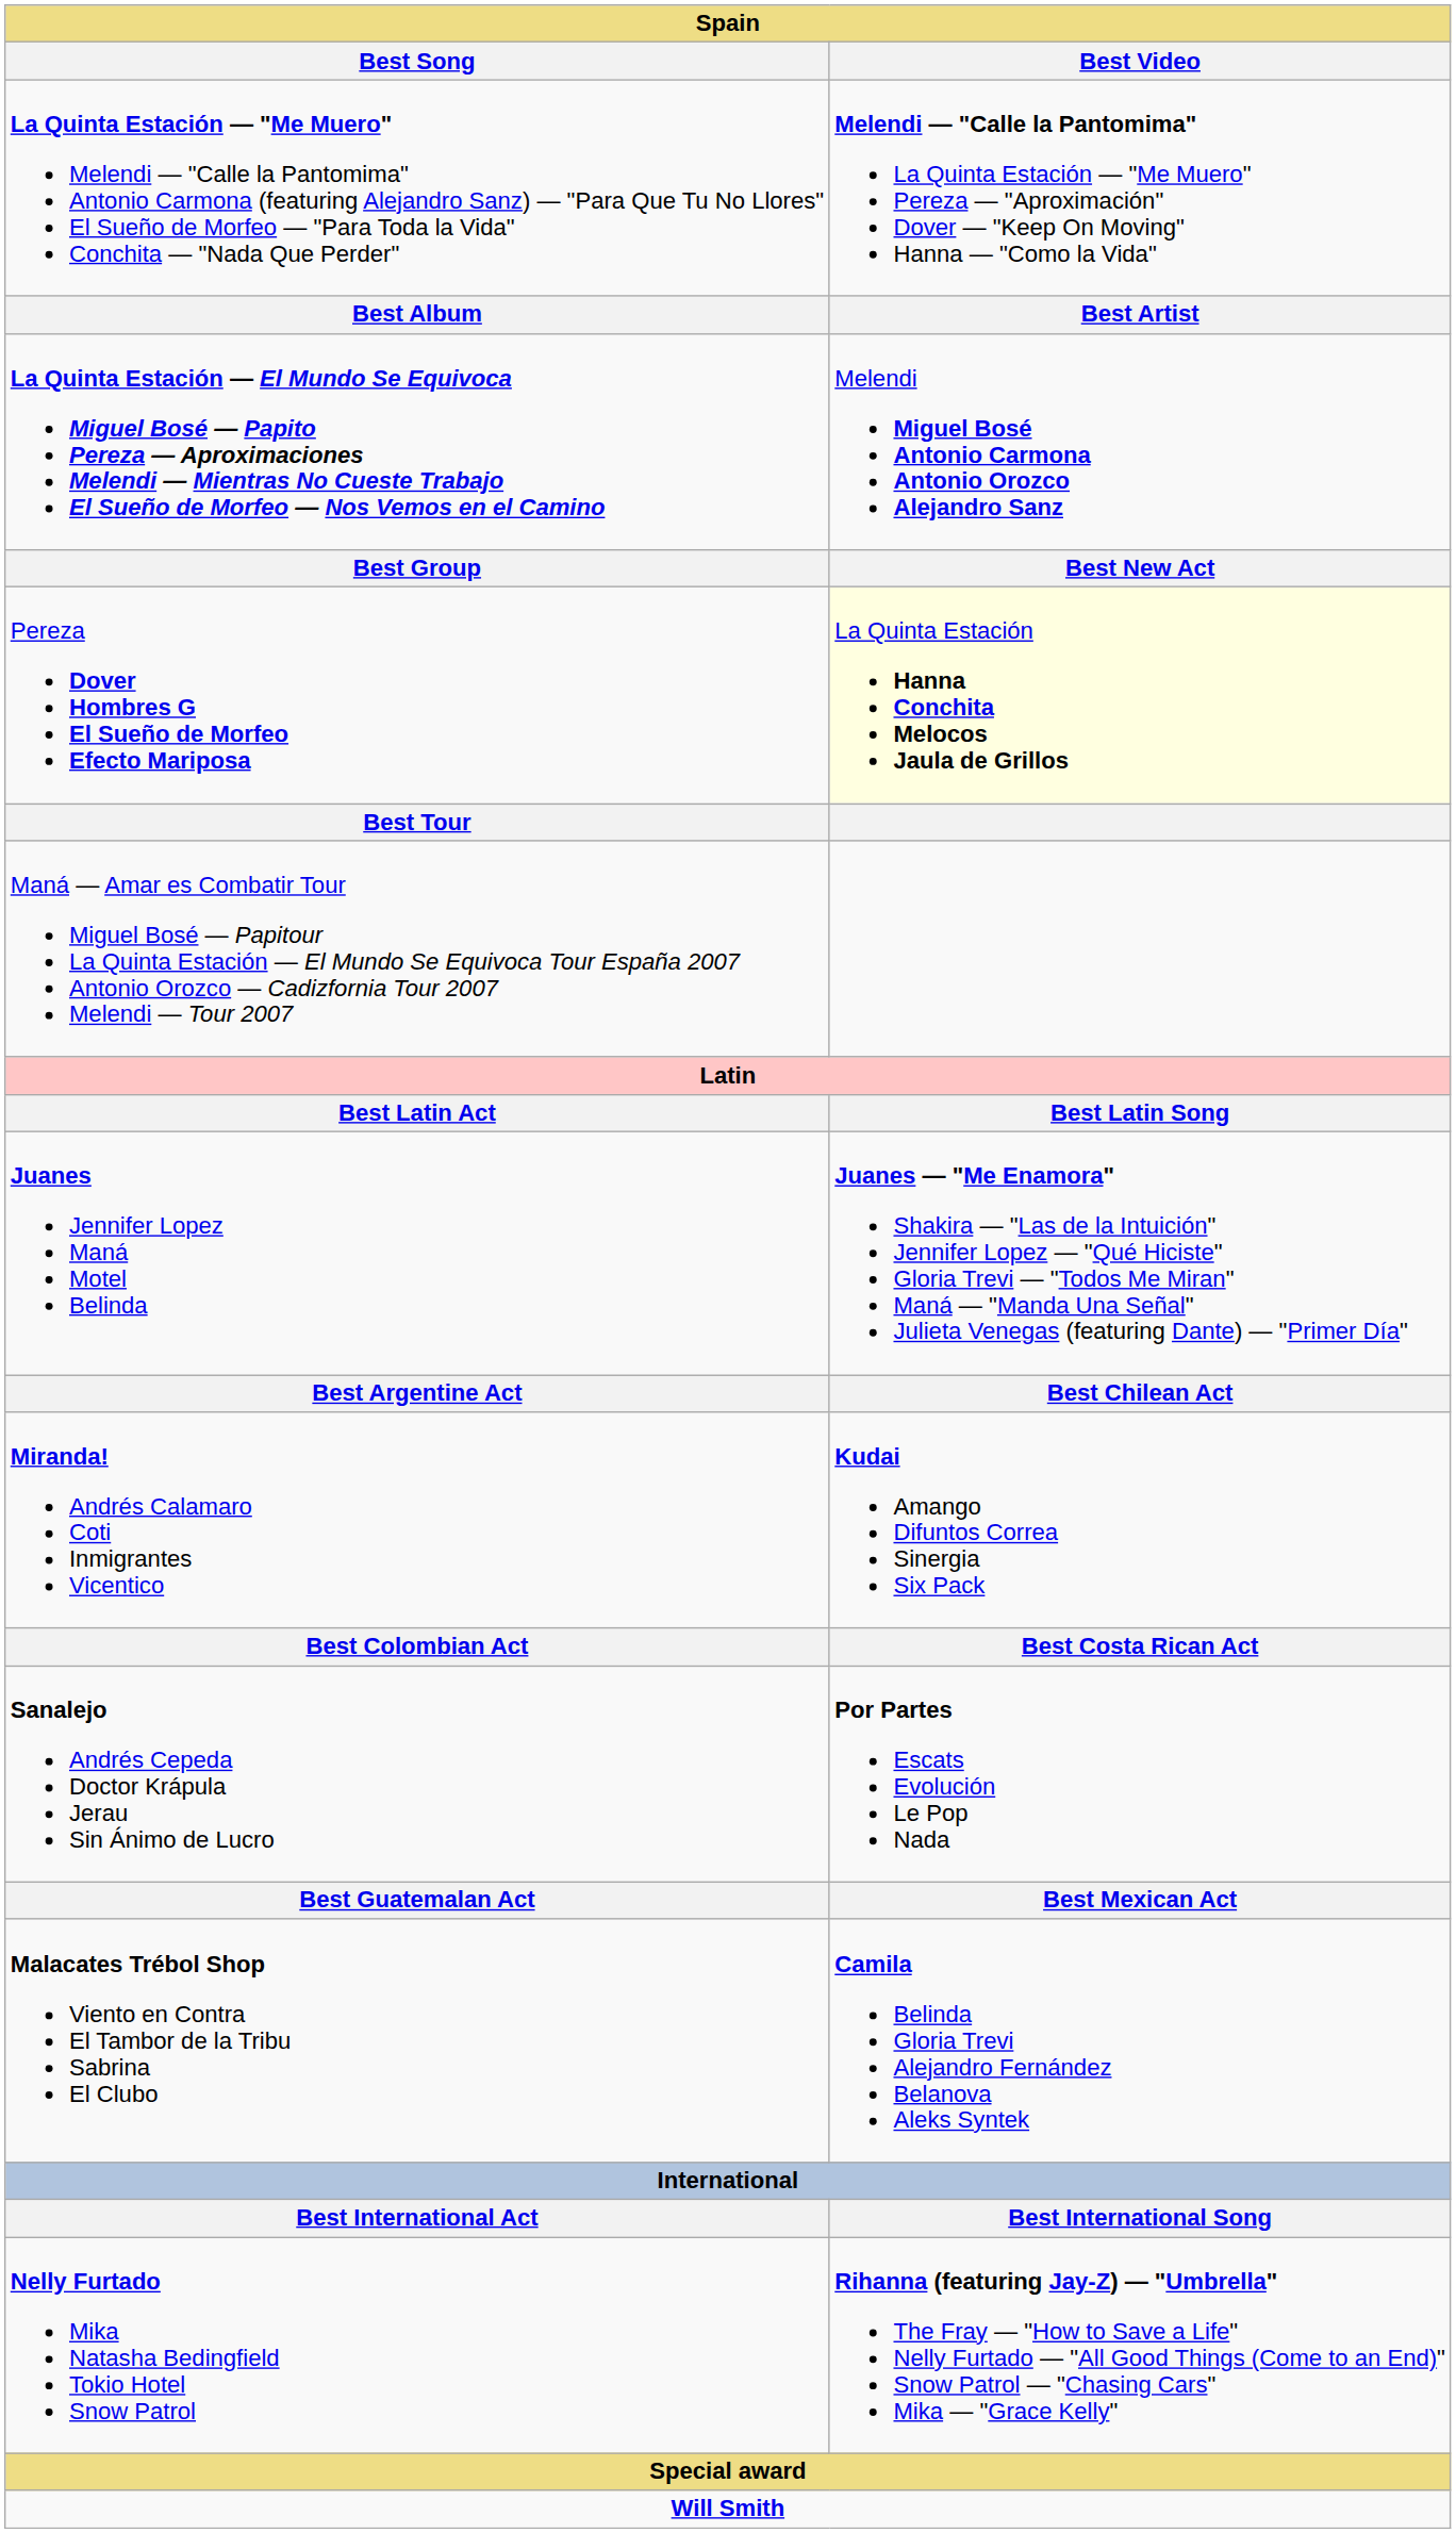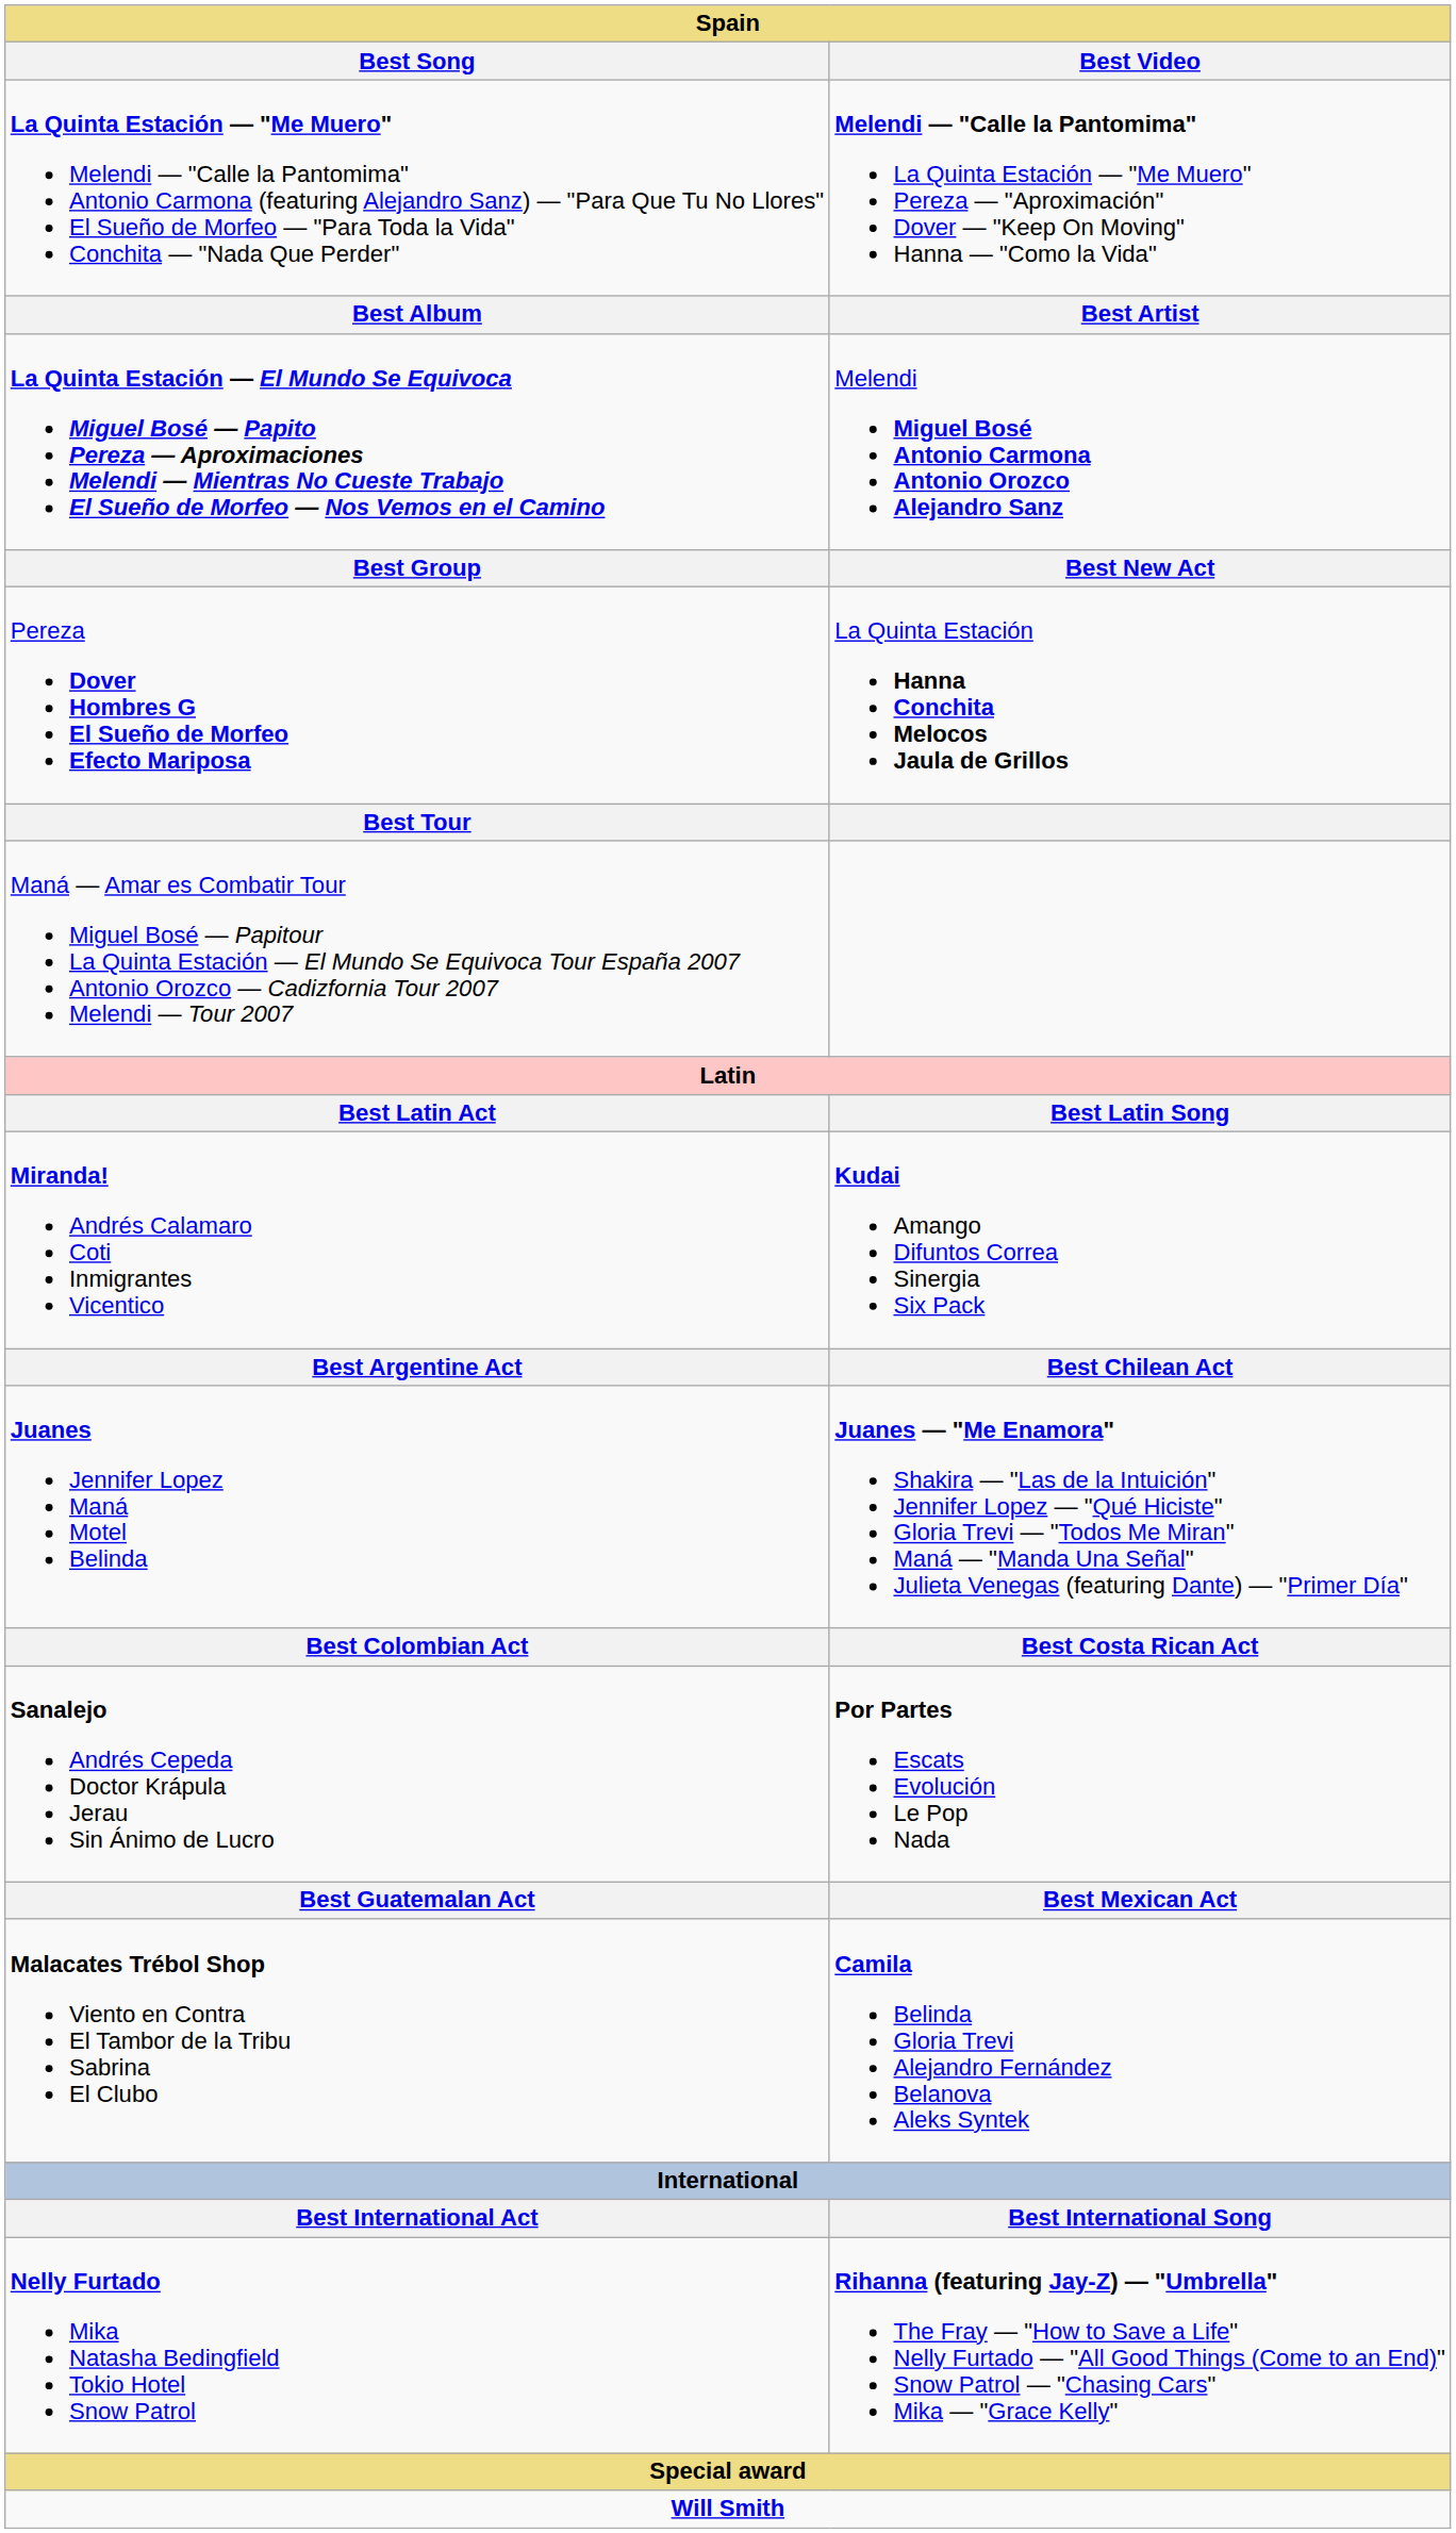Pereza Dover Hombres G El Sueño de Morfeo Efecto Mariposa | Best Video: lightyellow background -> no background
rows swapped: Juanes Jennifer Lopez Maná Motel Belinda <-> Miranda! Andrés Calamaro Coti Inmigrantes Vicentico
